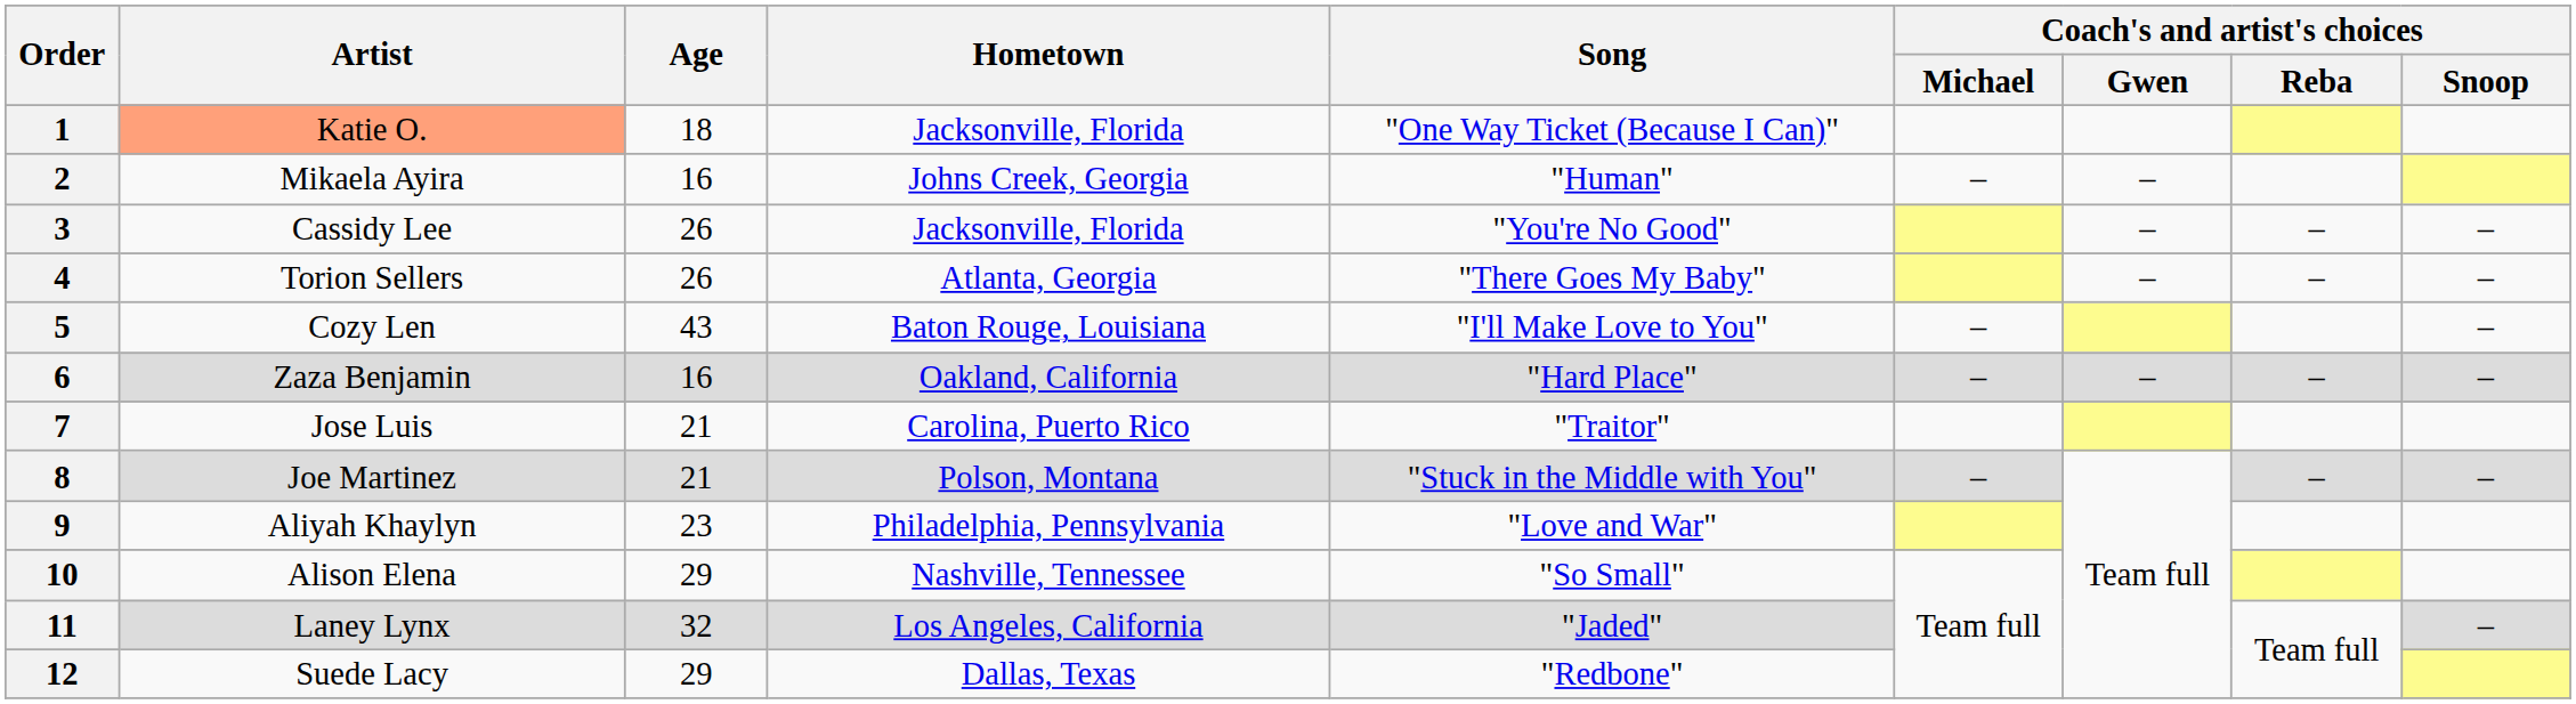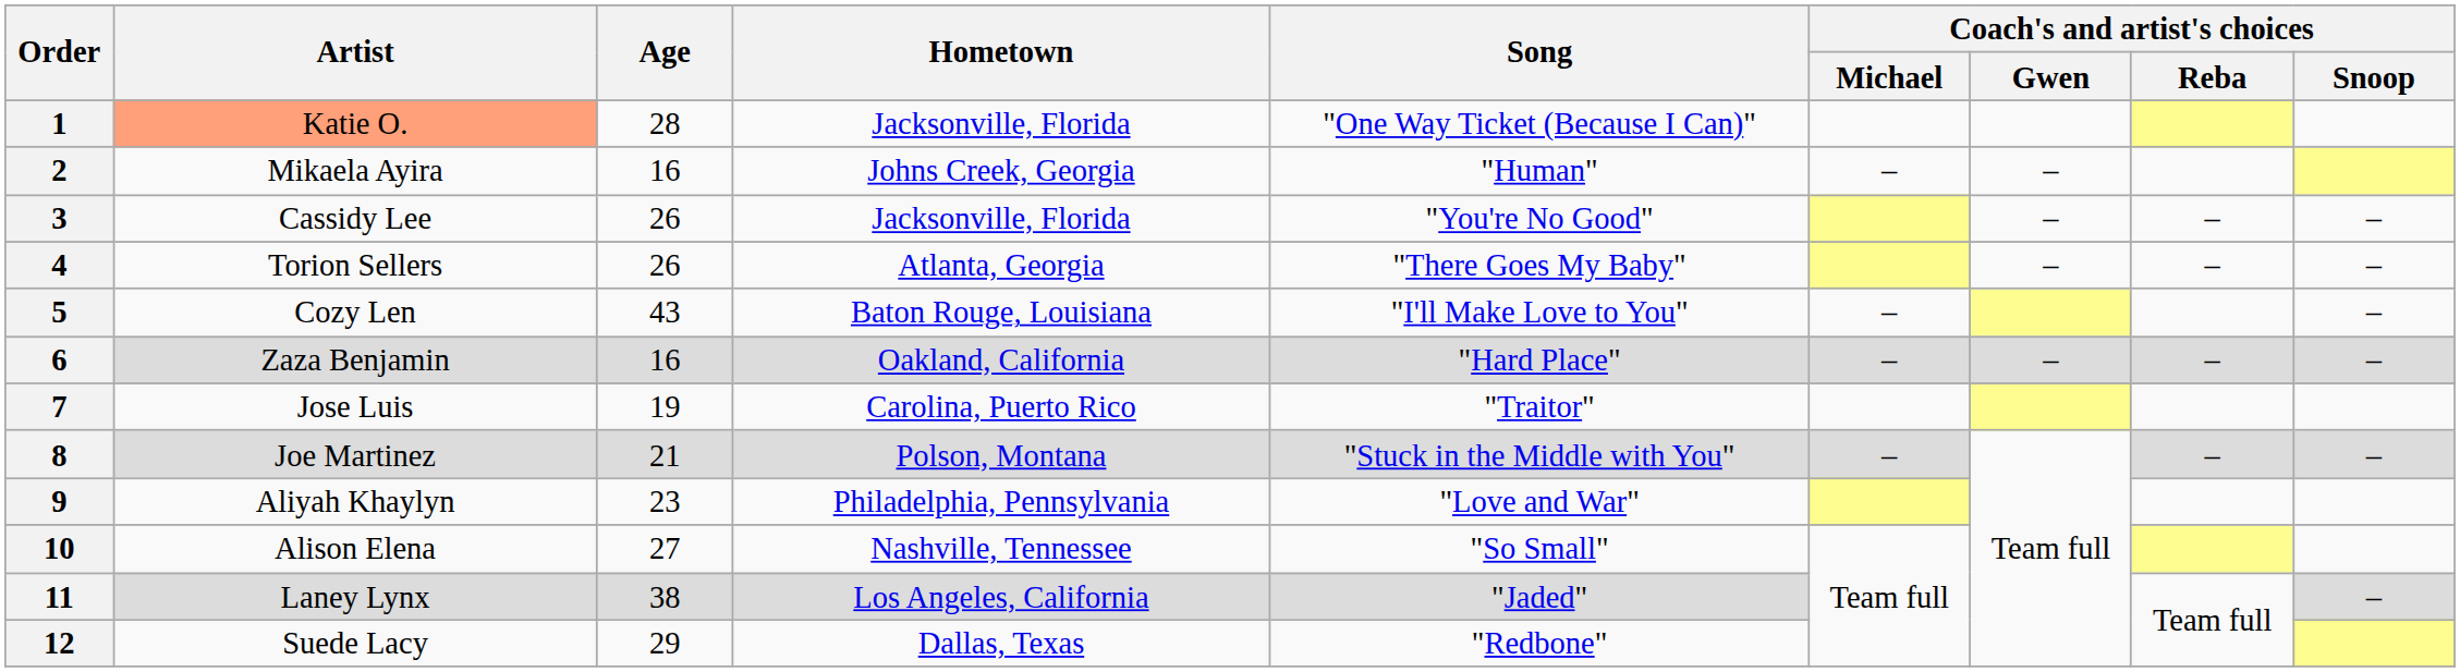1 | Age: 18 -> 28
7 | Age: 21 -> 19
10 | Age: 29 -> 27
11 | Age: 32 -> 38
